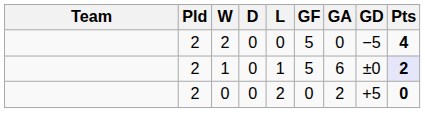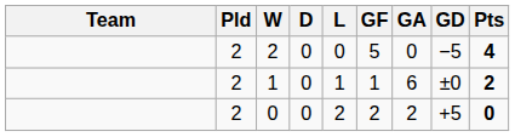row 3 | GF: 5 -> 1
row 3 | Pts: lavender background -> no background
row 4 | GF: 0 -> 2
